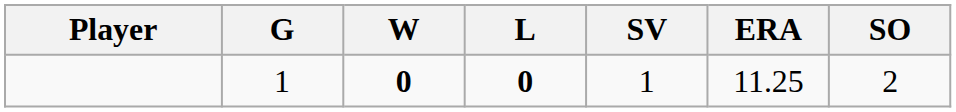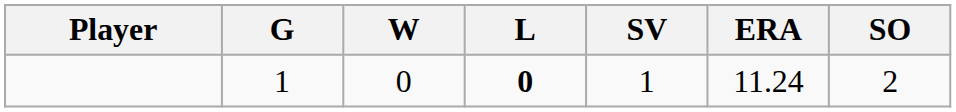row 2 | W: bold -> normal
row 2 | ERA: 11.25 -> 11.24
